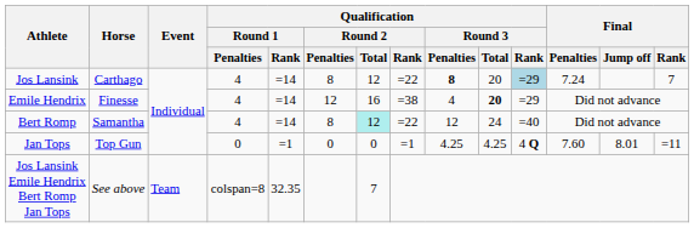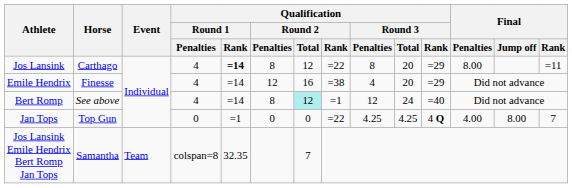Jos Lansink | Qualification / Round 1 / Rank: normal -> bold
Jos Lansink | Qualification / Round 3 / Penalties: bold -> normal
Jos Lansink | Qualification / Round 3 / Rank: lightblue background -> no background
Jos Lansink | Final / Penalties: 7.24 -> 8.00
Jos Lansink | Final / Rank: 7 -> =11
Emile Hendrix | Qualification / Round 3 / Total: bold -> normal
Bert Romp | Horse: Samantha -> See above
Bert Romp | Qualification / Round 2 / Rank: =22 -> =1
Jan Tops | Qualification / Round 2 / Rank: =1 -> =22
Jan Tops | Final / Penalties: 7.60 -> 4.00
Jan Tops | Final / Jump off: 8.01 -> 8.00
Jan Tops | Final / Rank: =11 -> 7
Jos Lansink Emile Hendrix Bert Romp Jan Tops | Horse: See above -> Samantha
